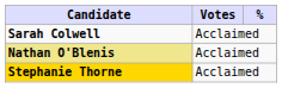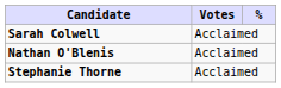Nathan O'Blenis | Candidate: khaki background -> no background
Stephanie Thorne | Candidate: gold background -> no background
